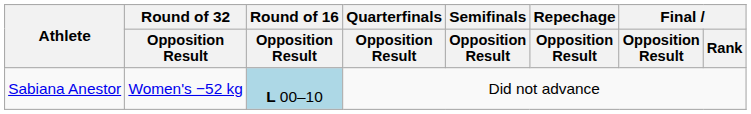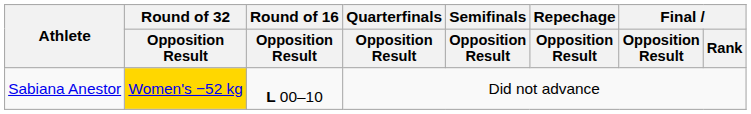Sabiana Anestor | Round of 32 / Opposition Result: no background -> gold background
Sabiana Anestor | Round of 16 / Opposition Result: lightblue background -> no background
